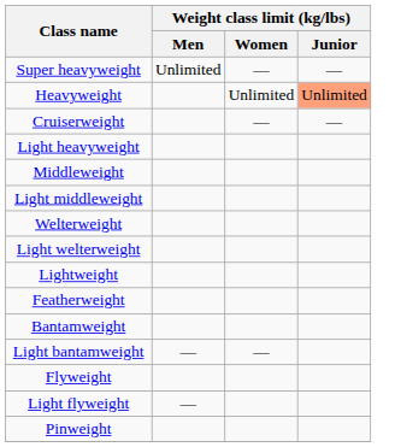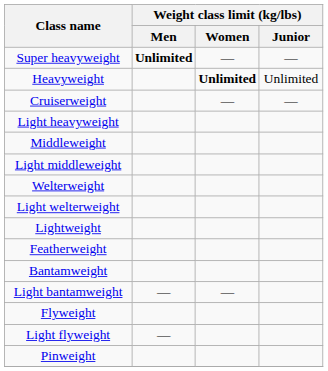Super heavyweight | Weight class limit (kg/lbs) / Men: normal -> bold
Heavyweight | Weight class limit (kg/lbs) / Women: normal -> bold
Heavyweight | Weight class limit (kg/lbs) / Junior: lightsalmon background -> no background
